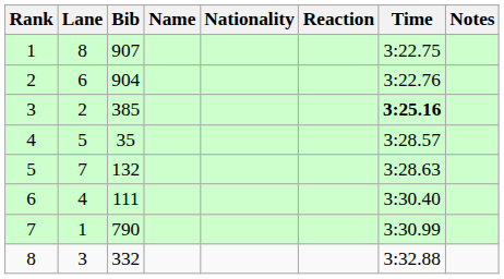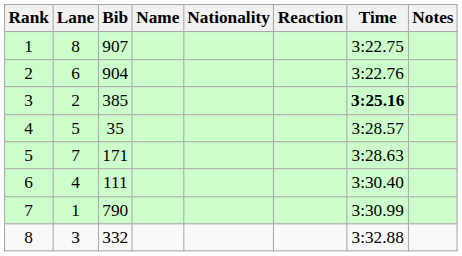row 6 | Bib: 132 -> 171
